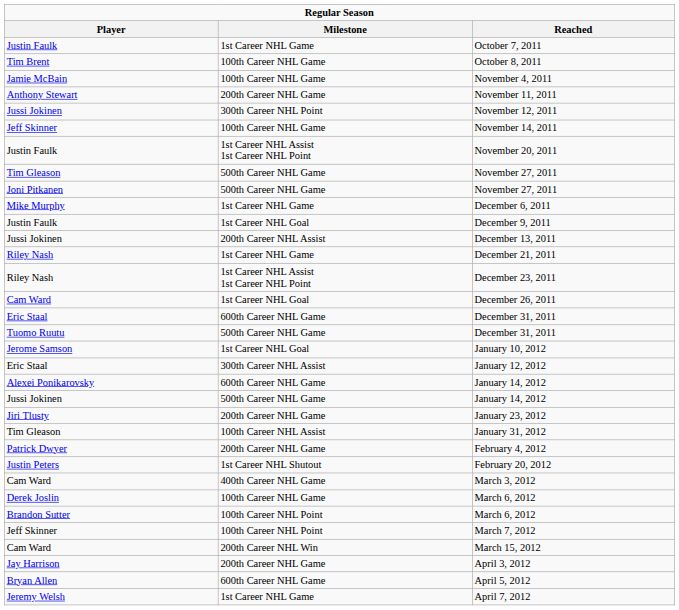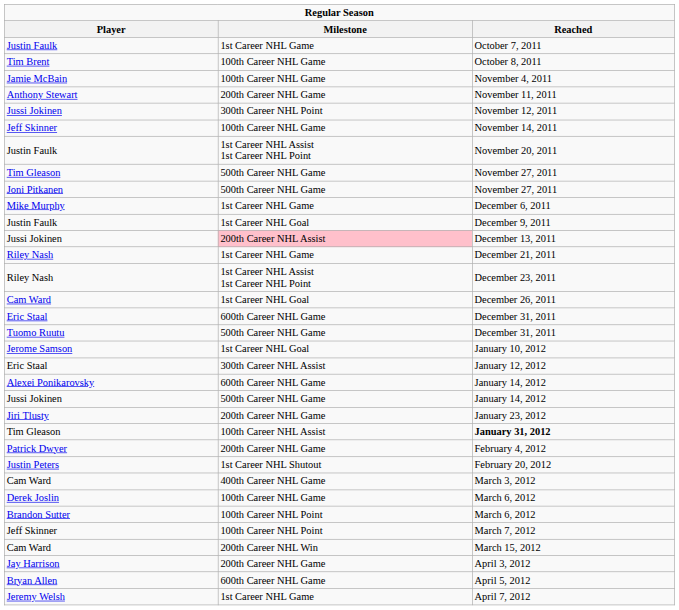row 14 | Milestone: no background -> pink background
row 25 | Reached: normal -> bold
